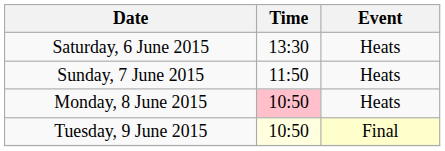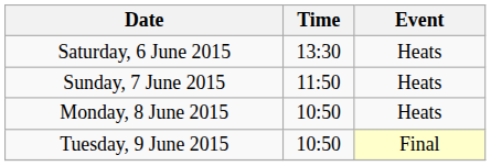Monday, 8 June 2015 | Time: pink background -> no background
Tuesday, 9 June 2015 | Time: lightyellow background -> no background
